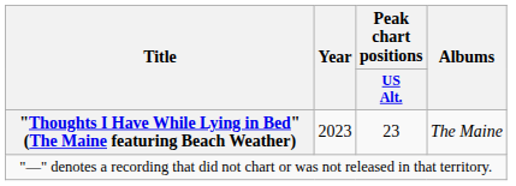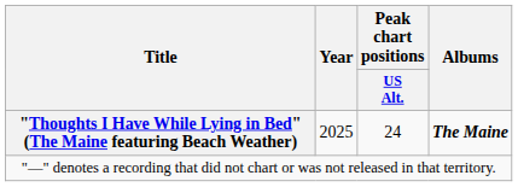row 3 | Year: 2023 -> 2025
row 3 | Peak chart positions / US Alt.: 23 -> 24
row 3 | Albums: normal -> bold
